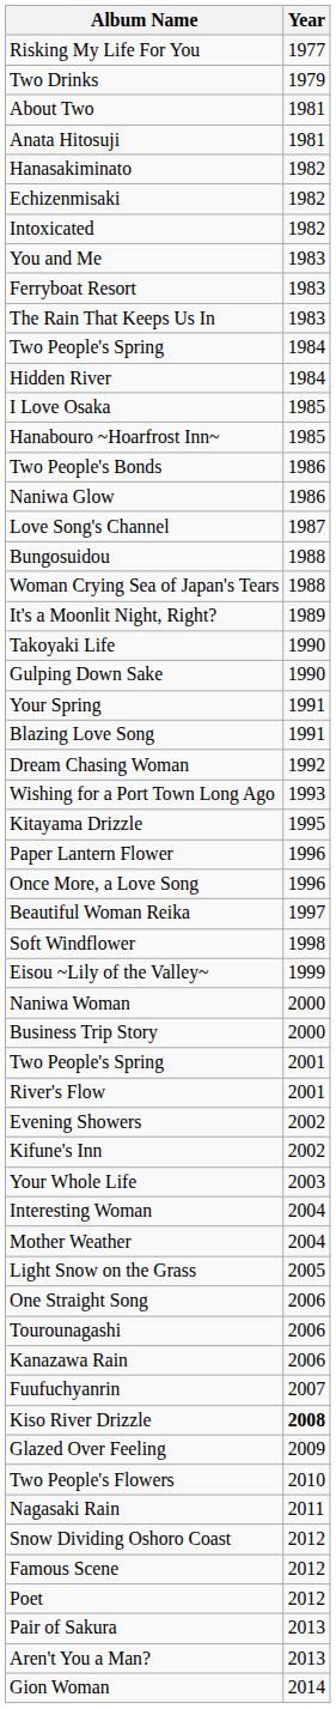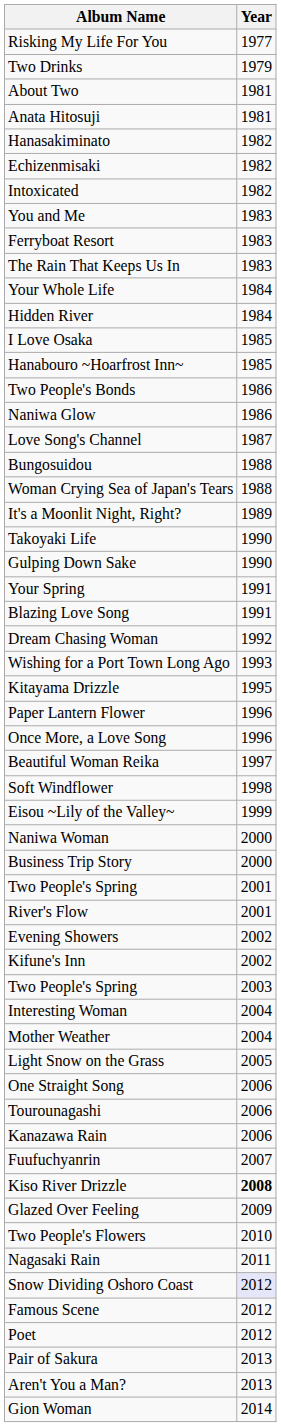row 12 | Album Name: Two People's Spring -> Your Whole Life
row 40 | Album Name: Your Whole Life -> Two People's Spring
row 52 | Year: no background -> lavender background
